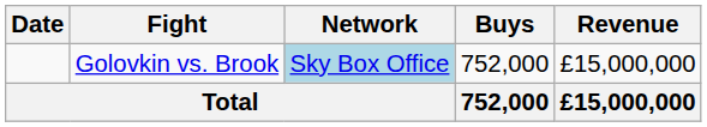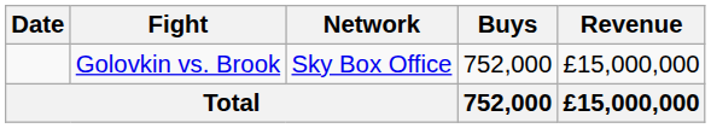Golovkin vs. Brook | Network: lightblue background -> no background
